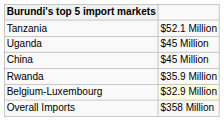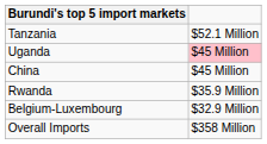Uganda | column 2: no background -> pink background
Belgium-Luxembourg | column 2: lightyellow background -> no background
